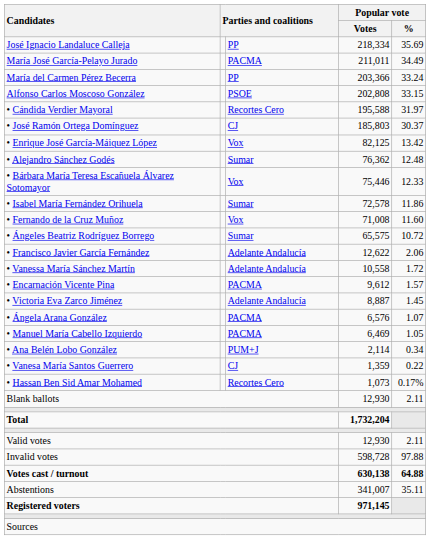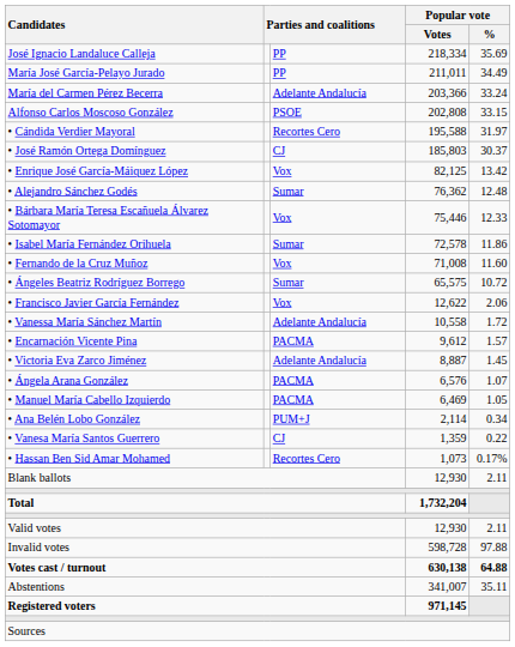María José García-Pelayo Jurado | column 3: PACMA -> PP
María del Carmen Pérez Becerra | column 3: PP -> Adelante Andalucía
• Francisco Javier García Fernández | column 3: Adelante Andalucía -> Vox
